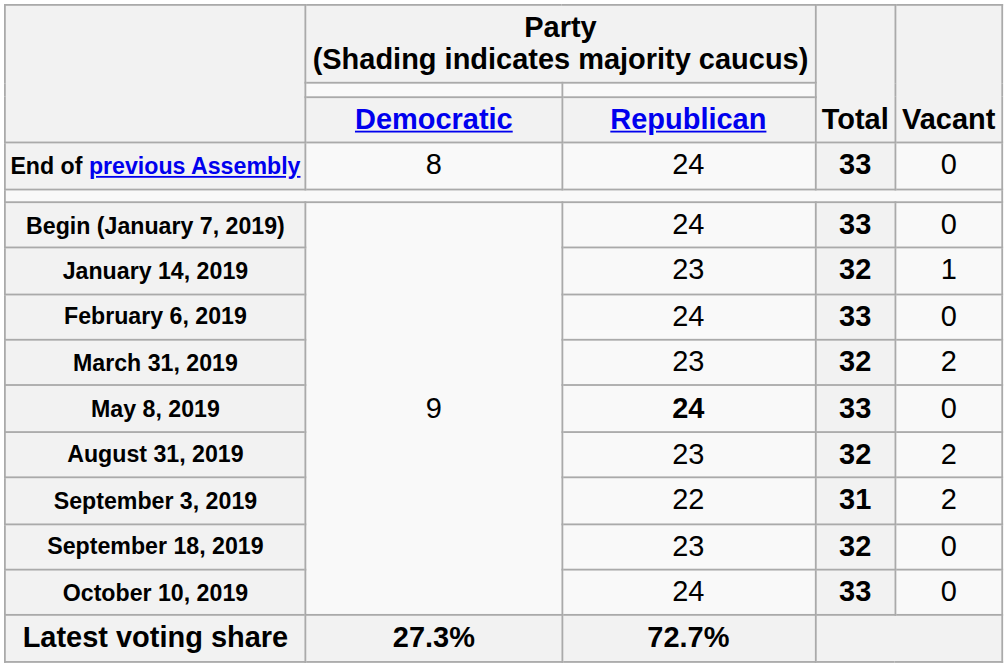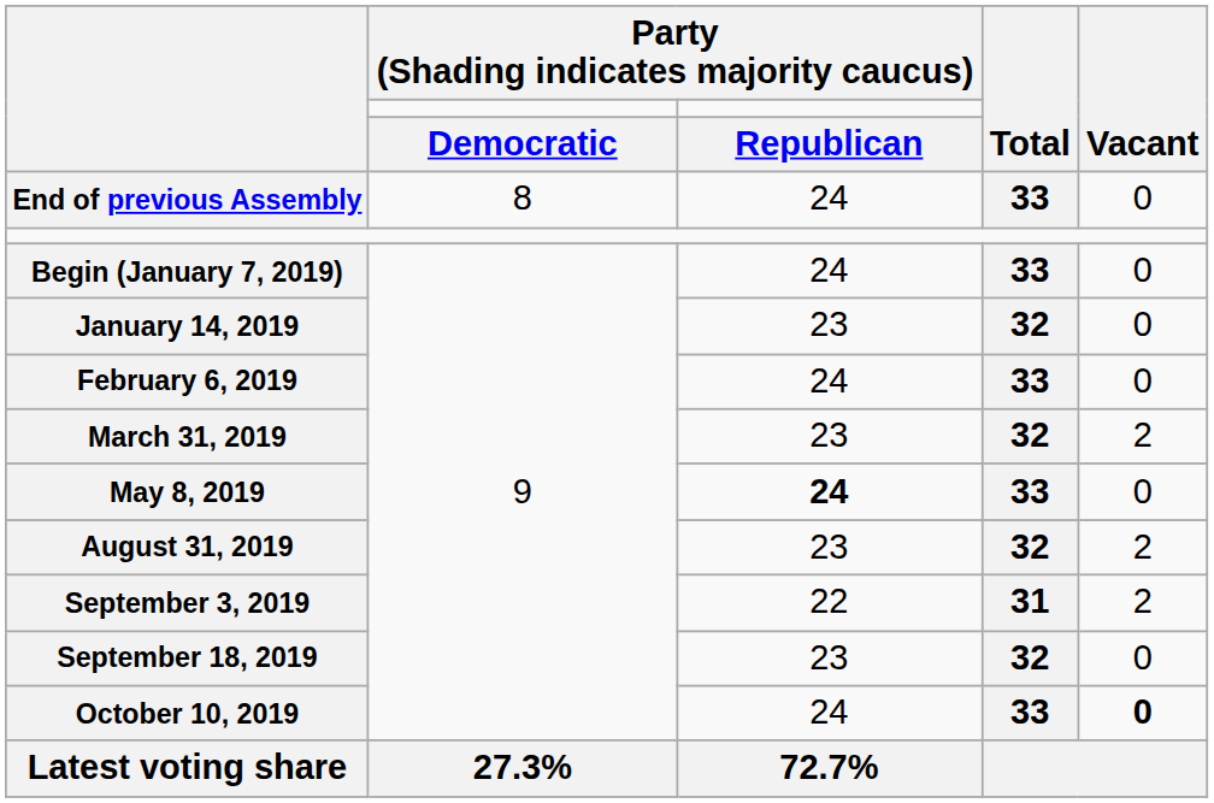January 14, 2019 | Vacant: 1 -> 0
October 10, 2019 | Vacant: normal -> bold
